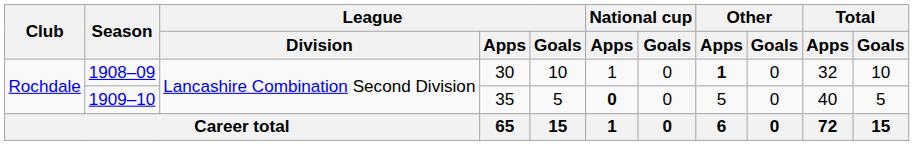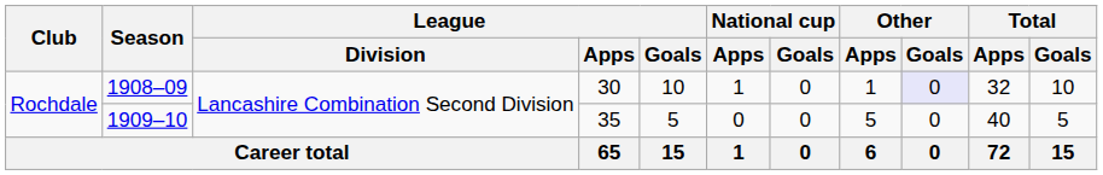1908–09 | Other / Apps: bold -> normal
1908–09 | Other / Goals: no background -> lavender background
1909–10 | National cup / Apps: bold -> normal
